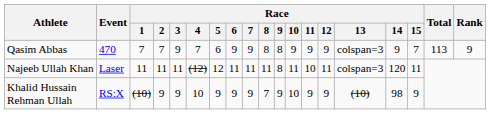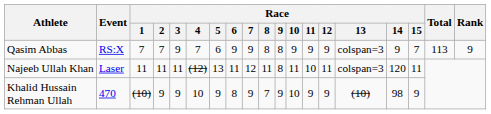Qasim Abbas | Event: 470 -> RS:X
Najeeb Ullah Khan | Race / 5: 12 -> 13
Najeeb Ullah Khan | Race / 7: 11 -> 12
Khalid Hussain Rehman Ullah | Event: RS:X -> 470
Khalid Hussain Rehman Ullah | Race / 6: 9 -> 8
